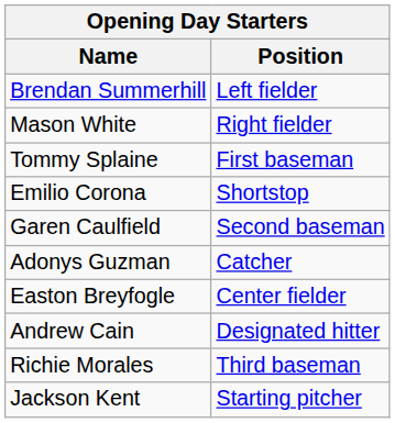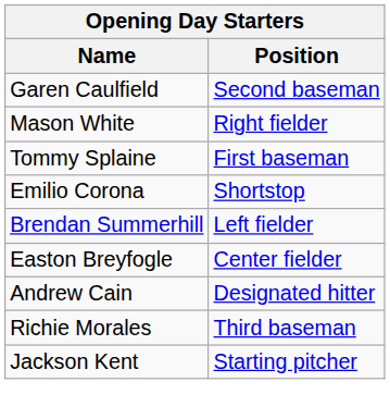rows swapped: Brendan Summerhill <-> Garen Caulfield
- row: Adonys Guzman | Catcher
